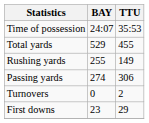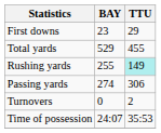rows swapped: First downs <-> Time of possession
Rushing yards | TTU: no background -> paleturquoise background
